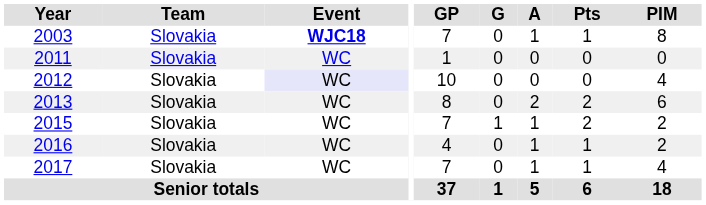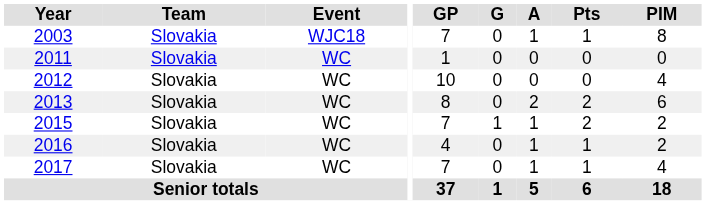2003 | Event: bold -> normal
2012 | Event: lavender background -> no background
